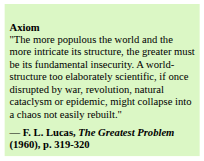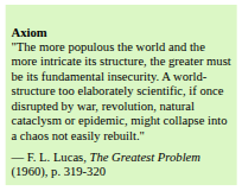row 2 | column 1: bold -> normal
